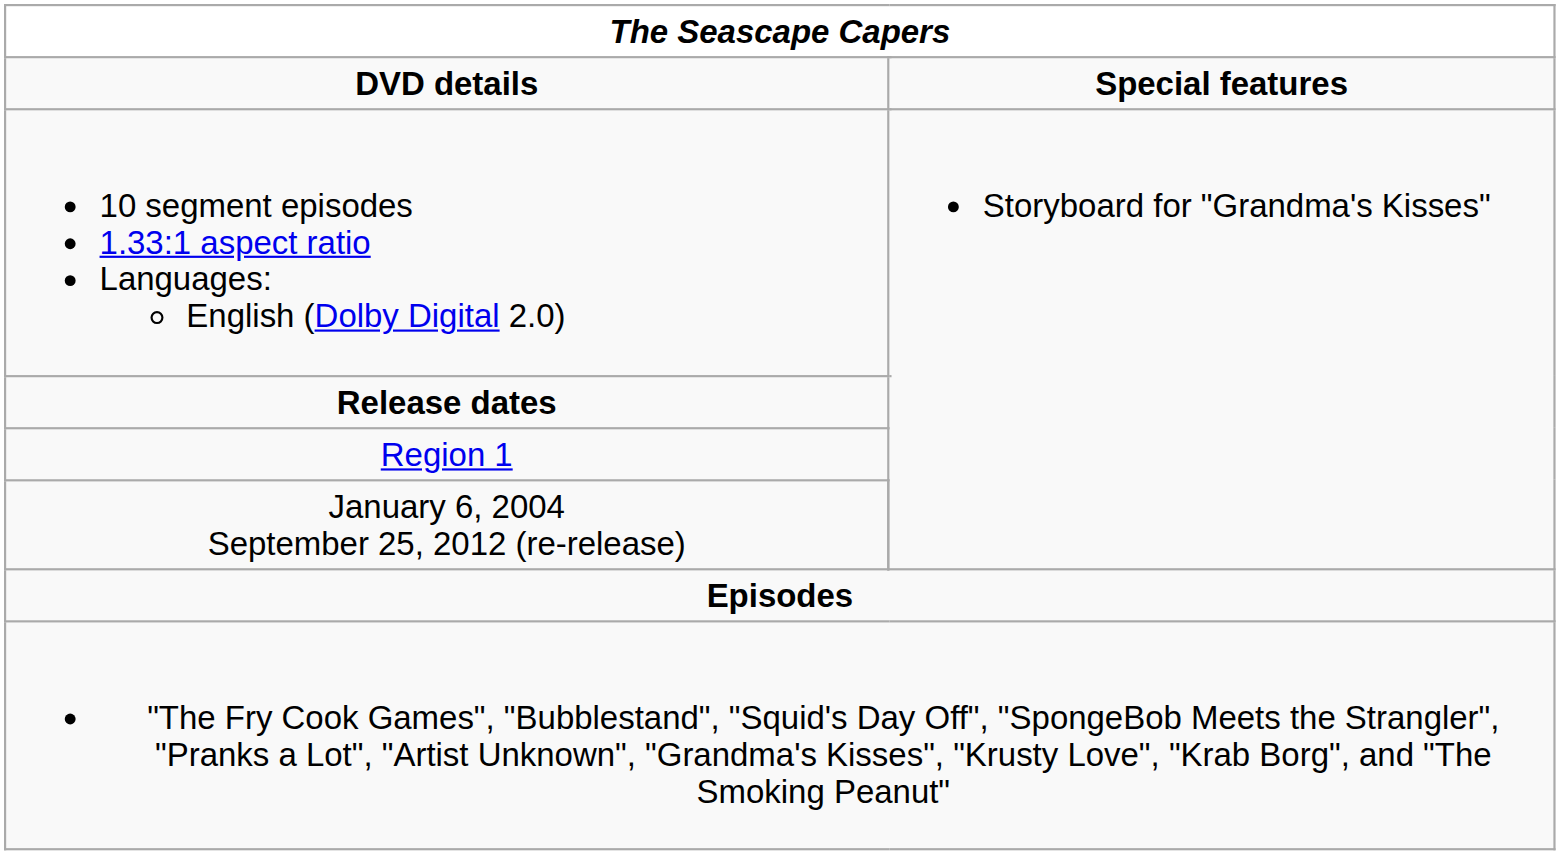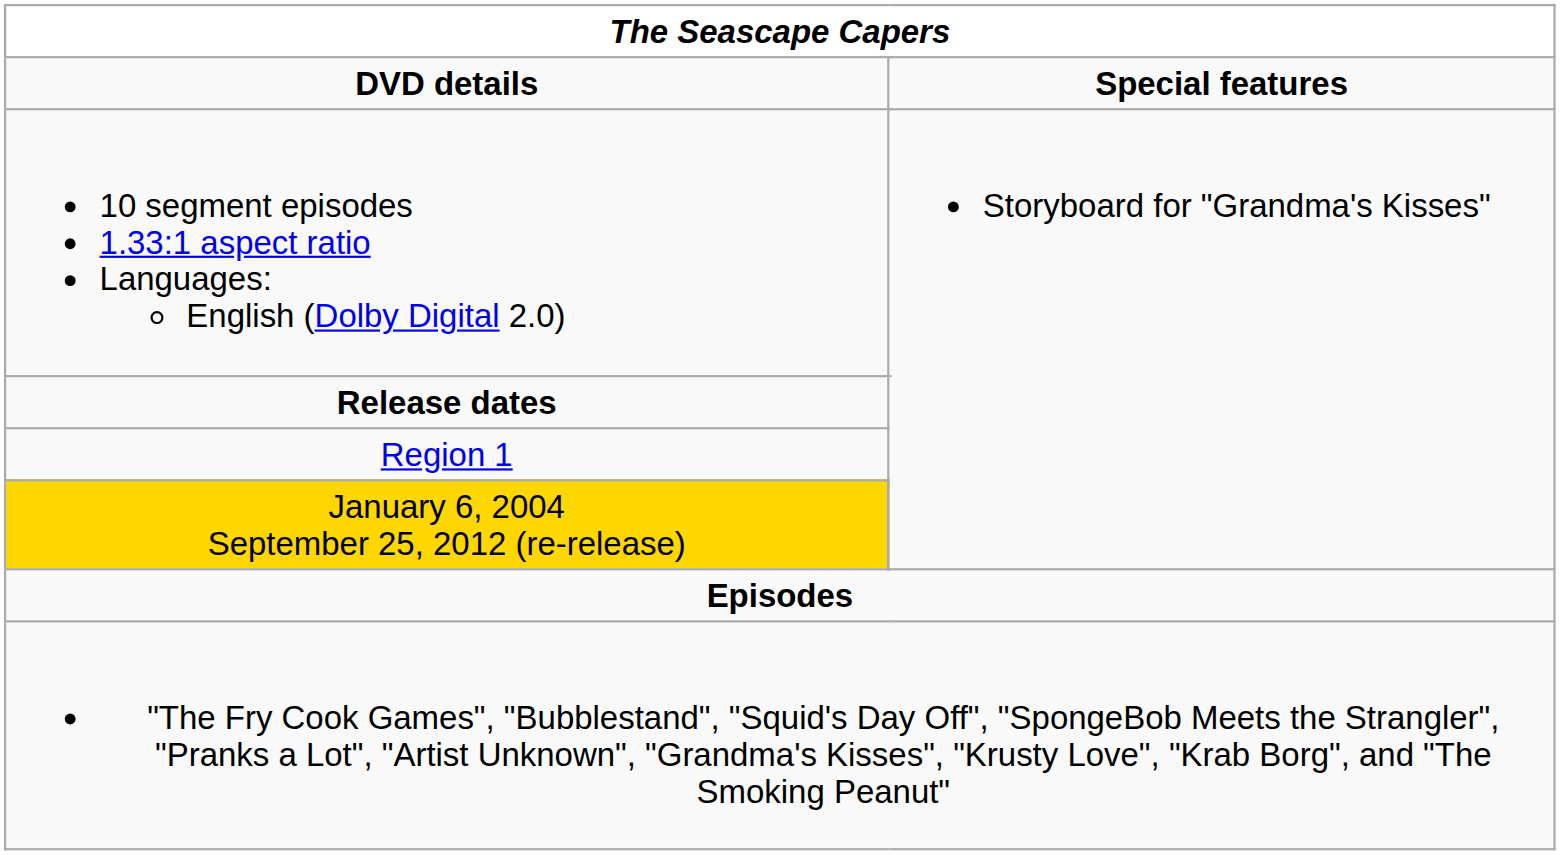January 6, 2004 September 25, 2012 (re-release) | column 1: no background -> gold background
